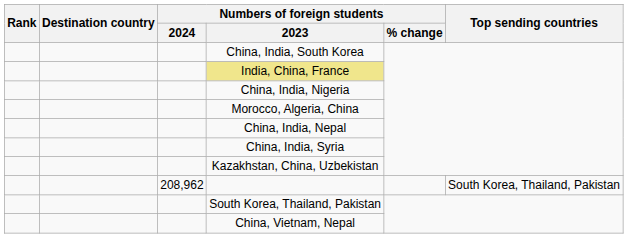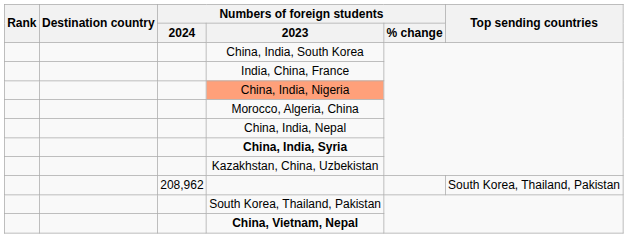India, China, France | Numbers of foreign students / 2023: khaki background -> no background
China, India, Nigeria | Numbers of foreign students / 2023: no background -> lightsalmon background
China, India, Syria | Numbers of foreign students / 2023: normal -> bold
China, Vietnam, Nepal | Numbers of foreign students / 2023: normal -> bold
